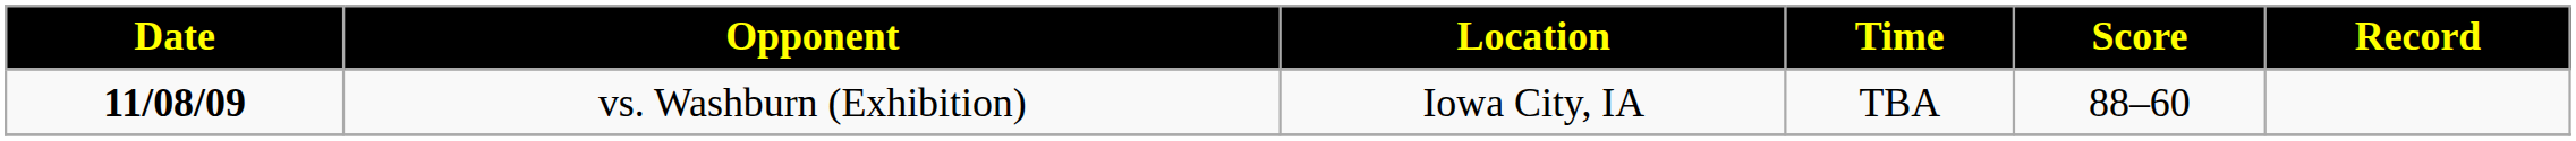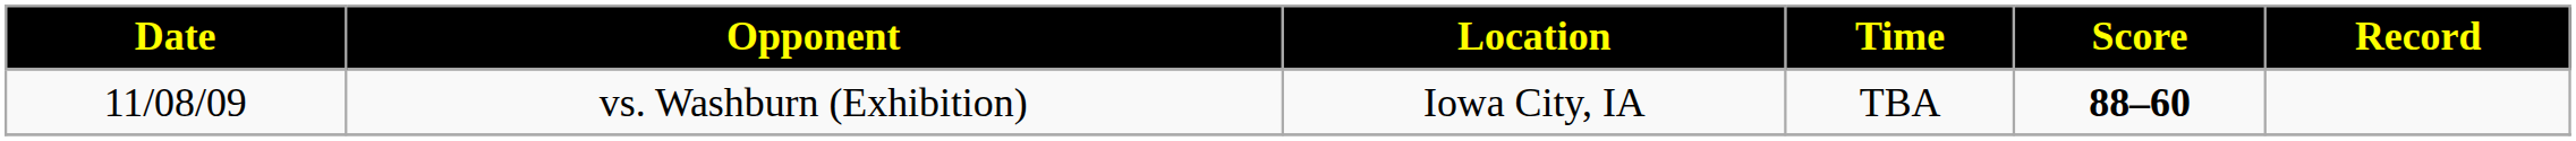vs. Washburn (Exhibition) | Date: bold -> normal
vs. Washburn (Exhibition) | Score: normal -> bold
